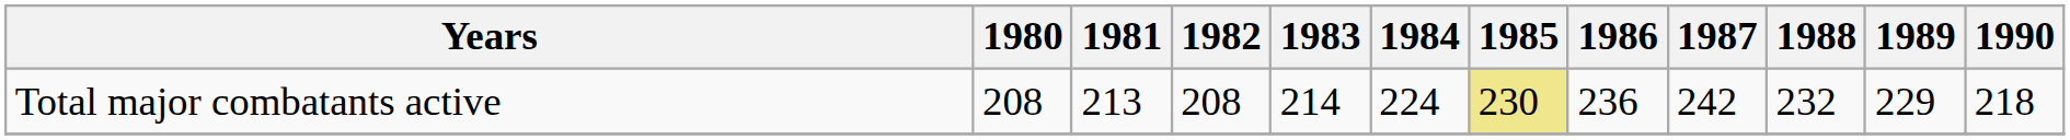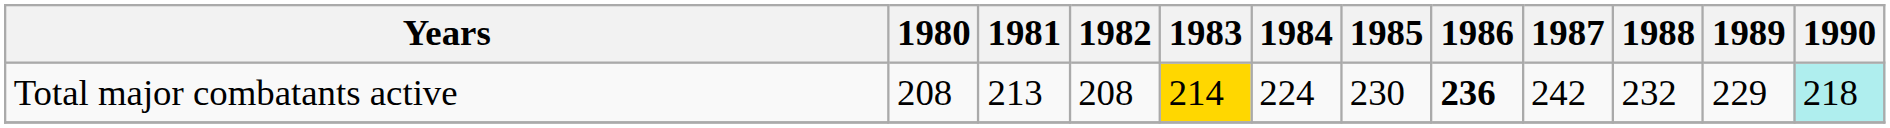row 2 | 1983: no background -> gold background
row 2 | 1985: khaki background -> no background
row 2 | 1986: normal -> bold
row 2 | 1990: no background -> paleturquoise background
